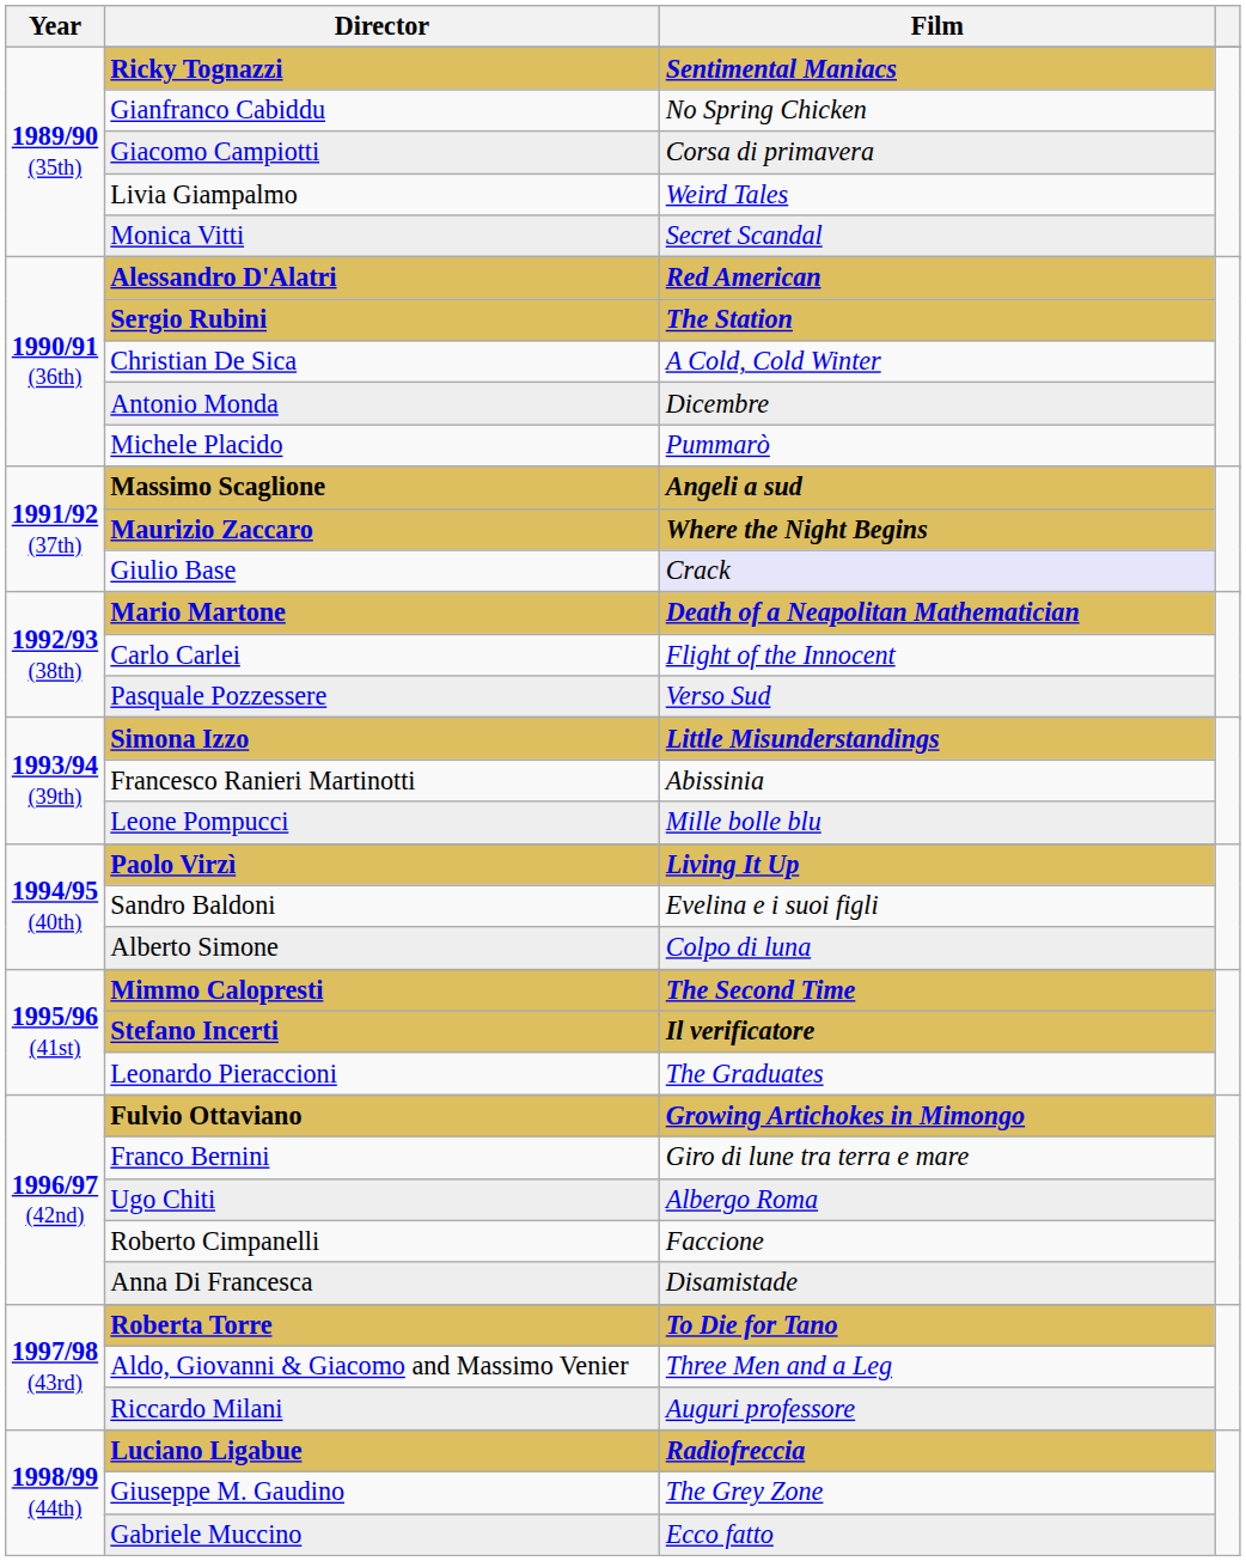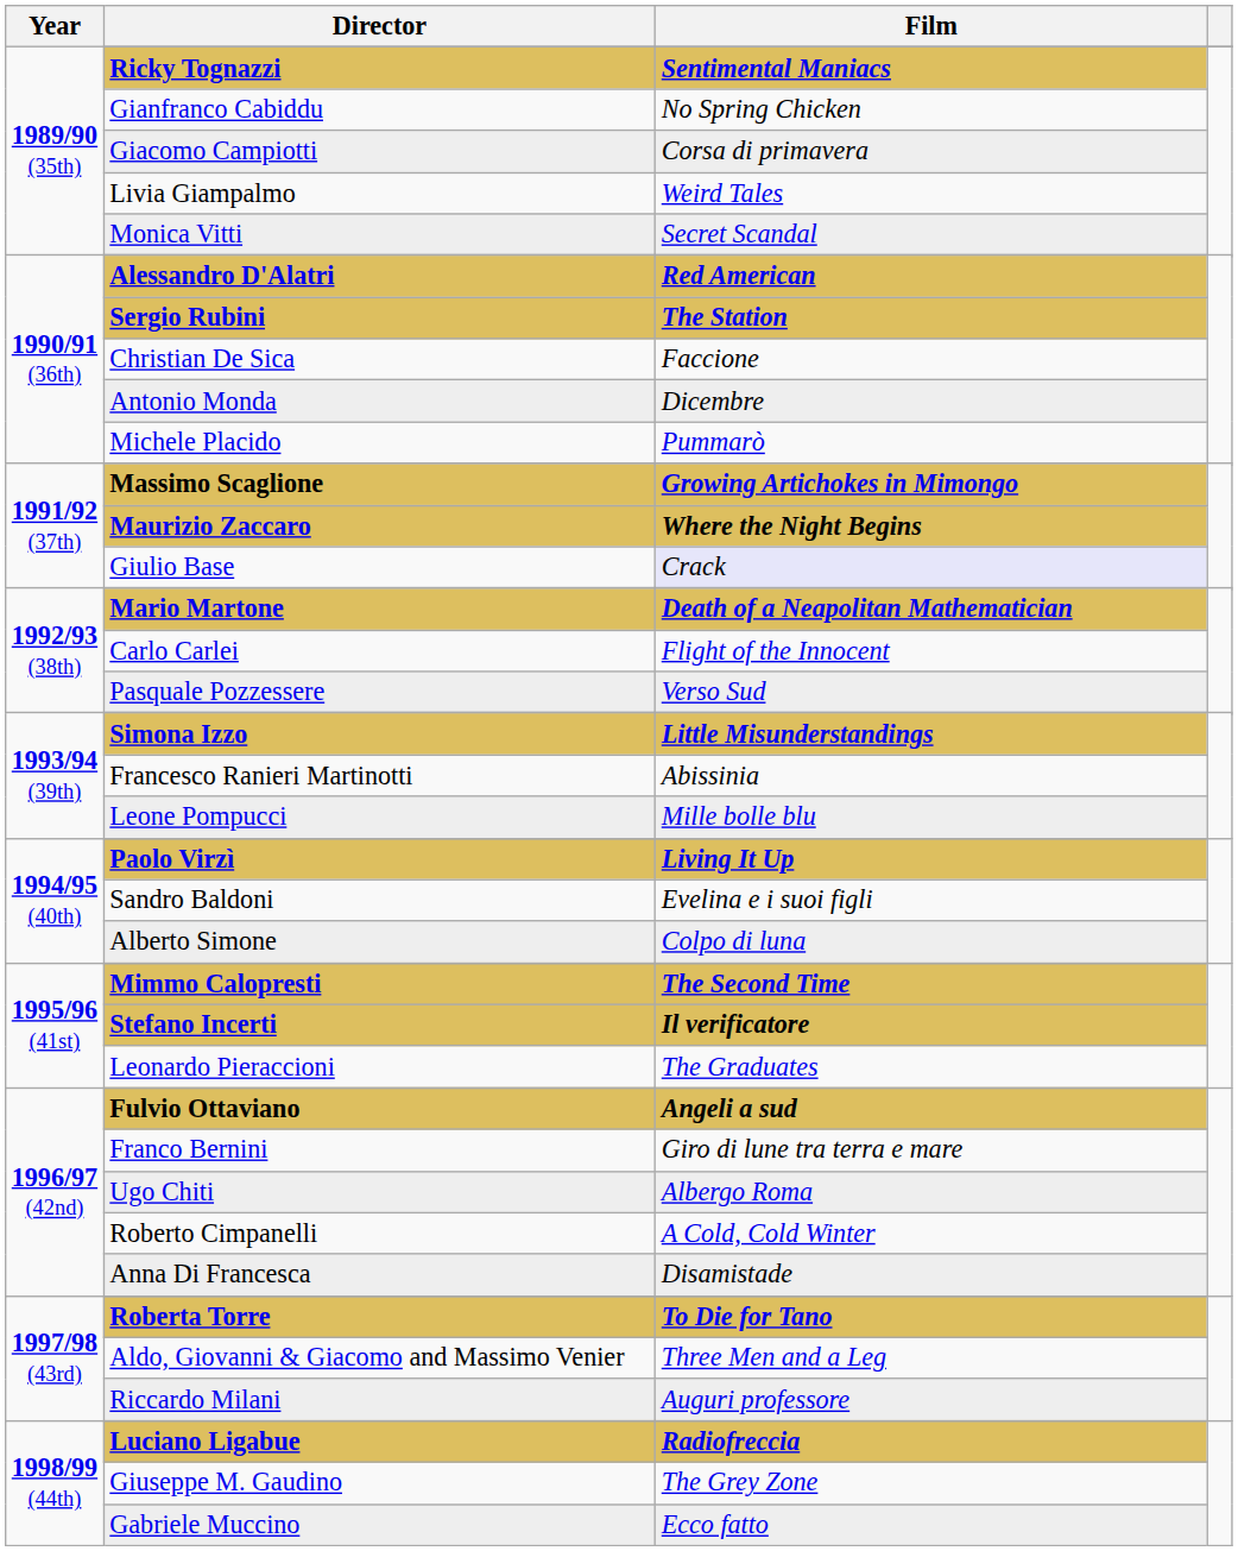Christian De Sica | Film: A Cold, Cold Winter -> Faccione
Massimo Scaglione | Film: Angeli a sud -> Growing Artichokes in Mimongo
Fulvio Ottaviano | Film: Growing Artichokes in Mimongo -> Angeli a sud
Roberto Cimpanelli | Film: Faccione -> A Cold, Cold Winter
